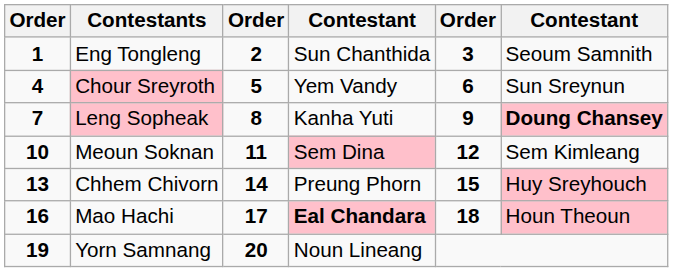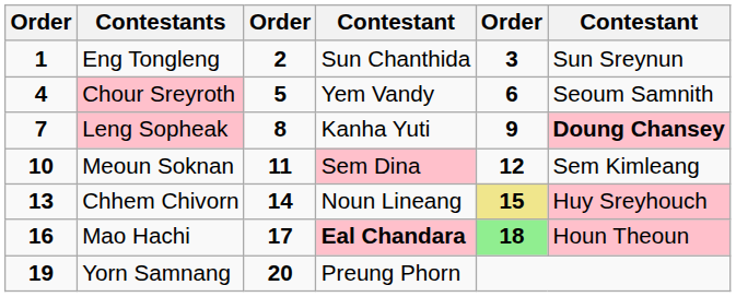Eng Tongleng | column 6: Seoum Samnith -> Sun Sreynun
Chour Sreyroth | column 6: Sun Sreynun -> Seoum Samnith
Chhem Chivorn | column 4: Preung Phorn -> Noun Lineang
Chhem Chivorn | column 5: no background -> khaki background
Mao Hachi | column 5: no background -> lightgreen background
Yorn Samnang | column 4: Noun Lineang -> Preung Phorn
